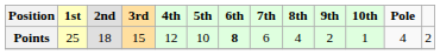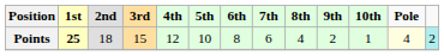Points | 1st: normal -> bold
Points | 6th: bold -> normal
Points | Pole: no background -> lightyellow background
Points | column 13: no background -> paleturquoise background
